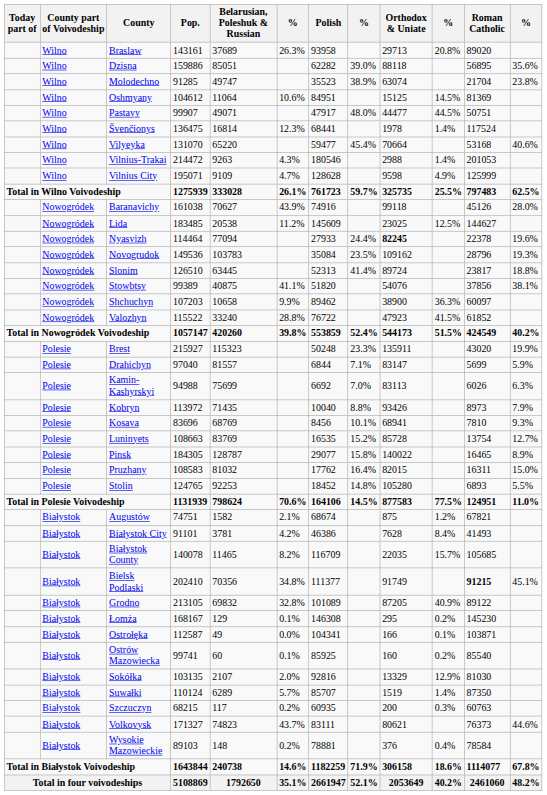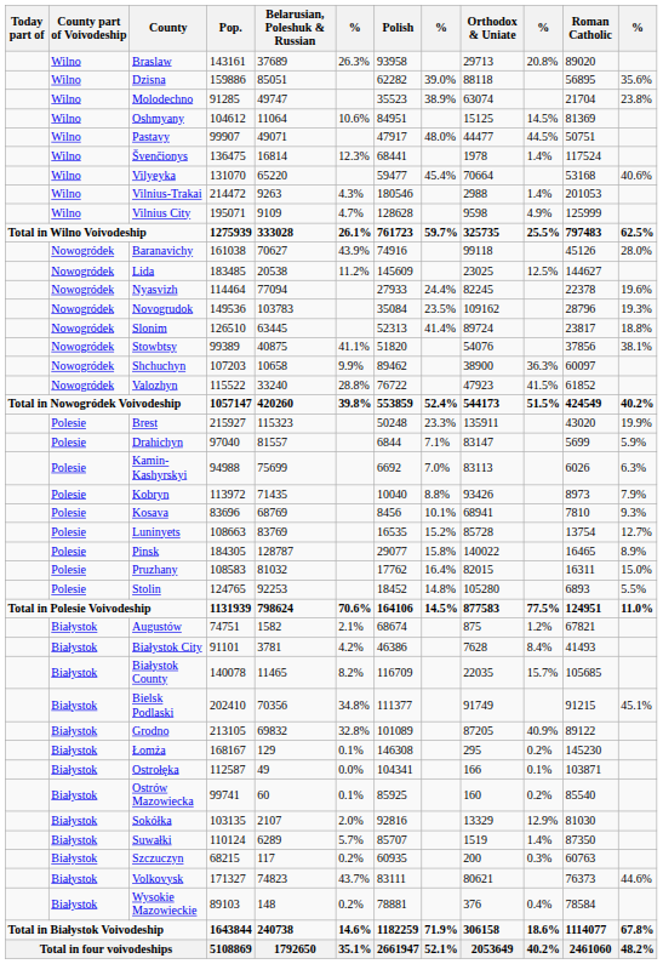Nyasvizh | Orthodox & Uniate: bold -> normal
Bielsk Podlaski | Roman Catholic: bold -> normal
